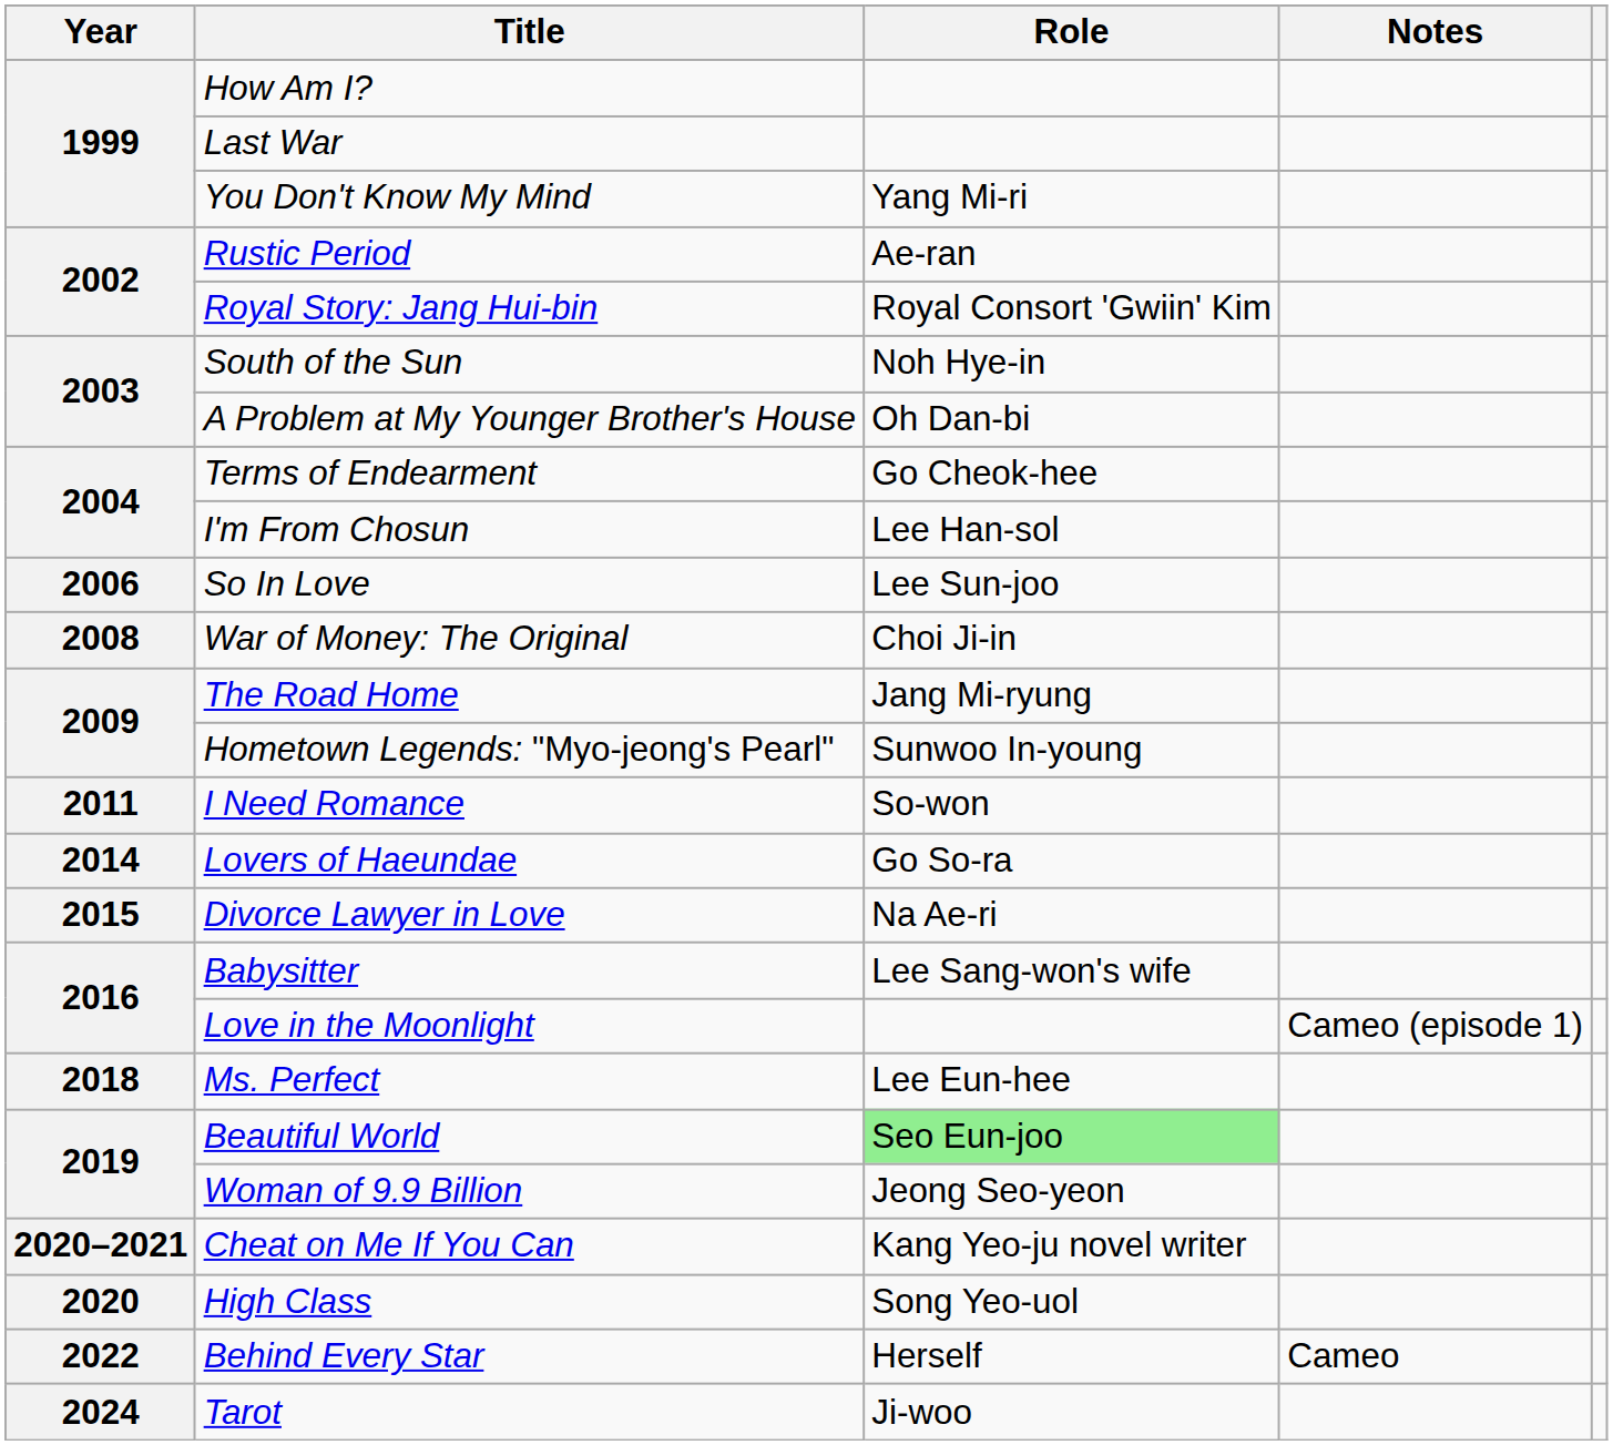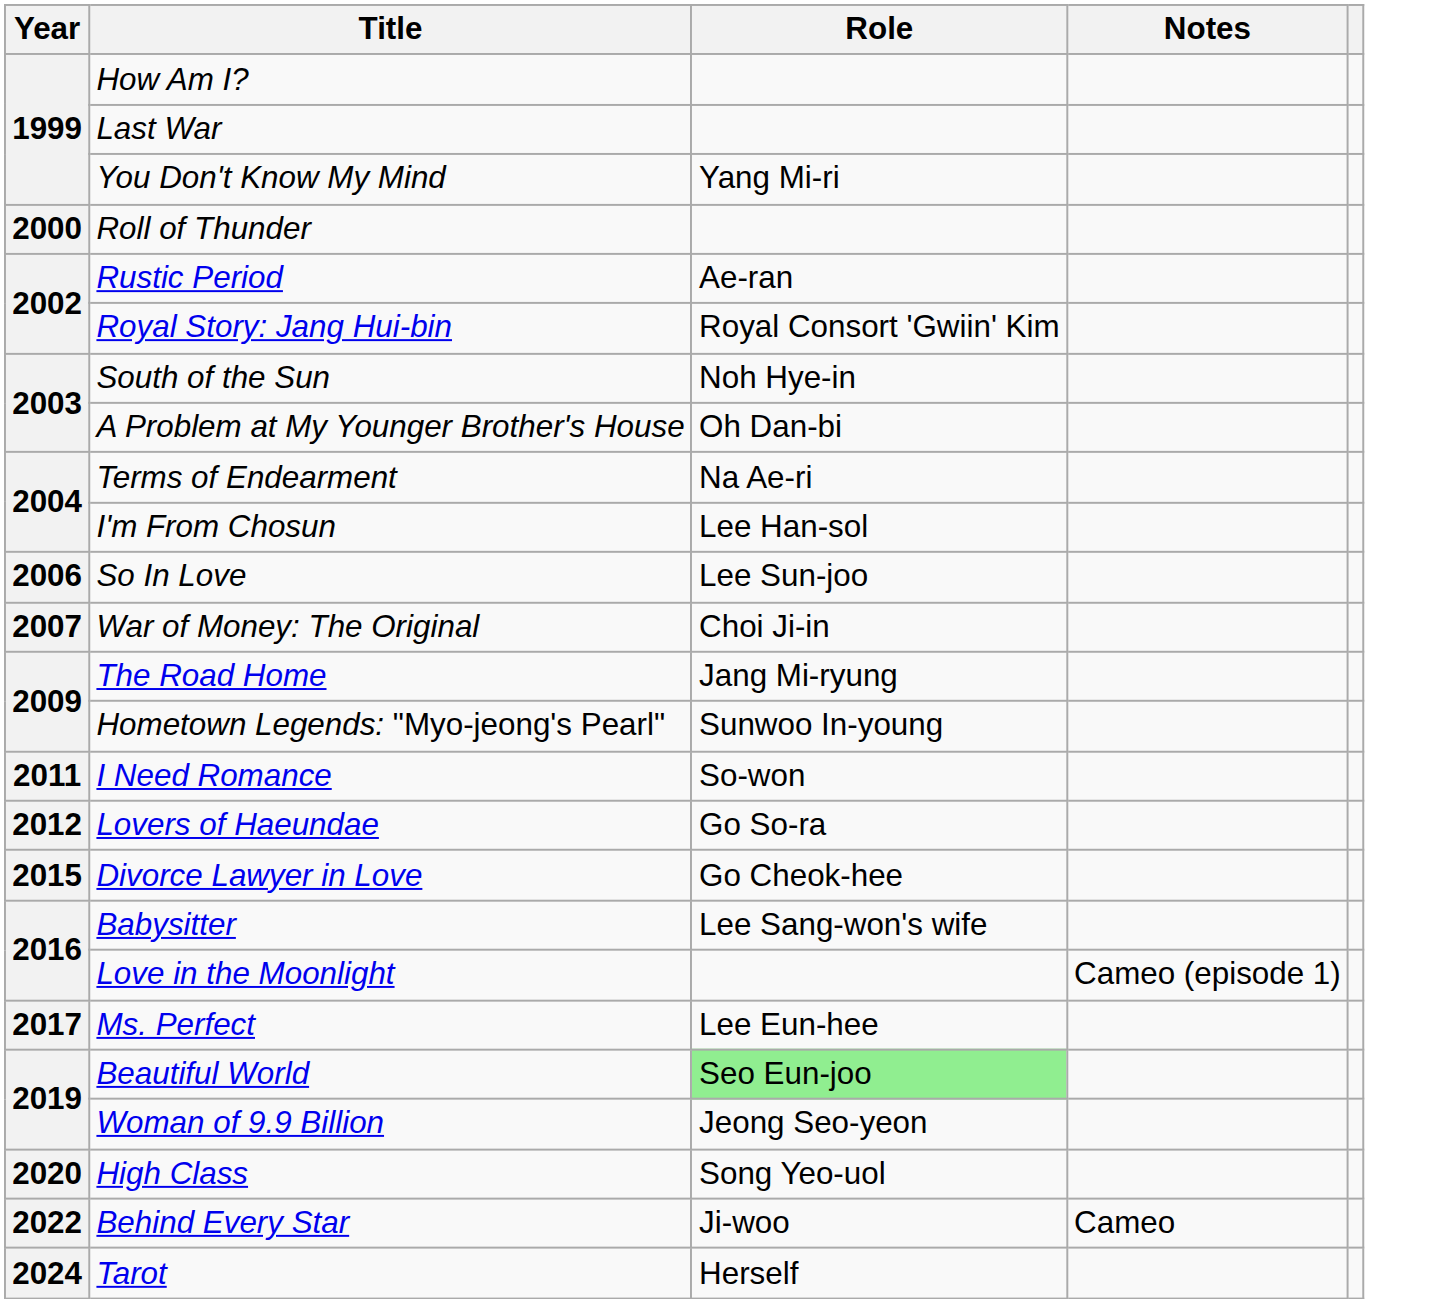+ row: 2000 | Roll of Thunder
Terms of Endearment | Role: Go Cheok-hee -> Na Ae-ri
War of Money: The Original | Year: 2008 -> 2007
Lovers of Haeundae | Year: 2014 -> 2012
Divorce Lawyer in Love | Role: Na Ae-ri -> Go Cheok-hee
Ms. Perfect | Year: 2018 -> 2017
- row: 2020–2021 | Cheat on Me If You Can | Kang Yeo-ju novel writer
Behind Every Star | Role: Herself -> Ji-woo
Tarot | Role: Ji-woo -> Herself
